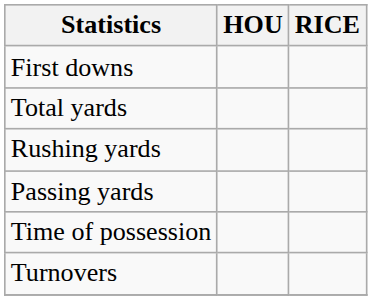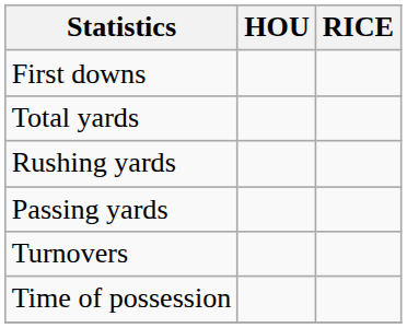rows swapped: Turnovers <-> Time of possession
